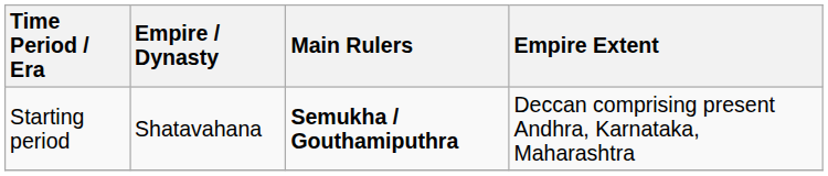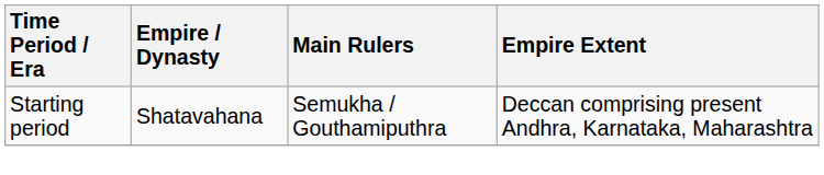Starting period | Main Rulers: bold -> normal
